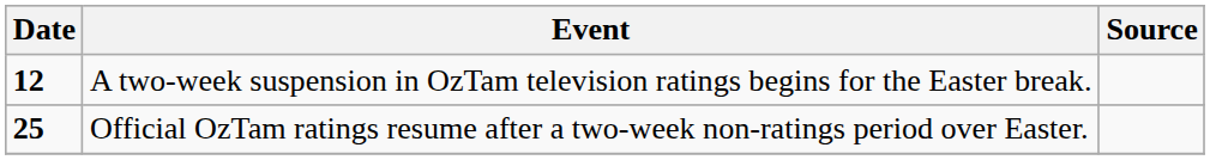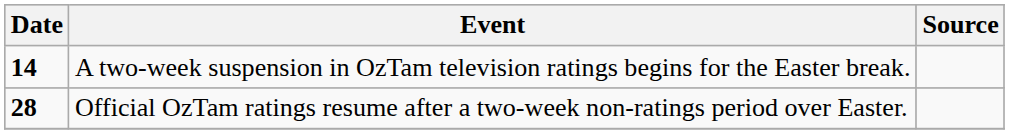row 2 | Date: 12 -> 14
row 3 | Date: 25 -> 28
